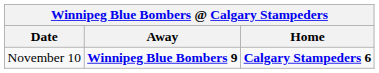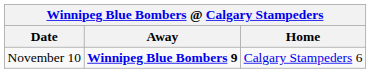November 10 | Home: bold -> normal
